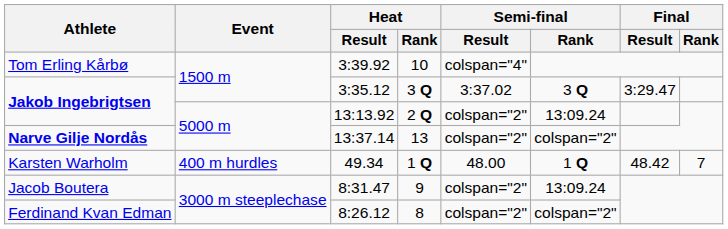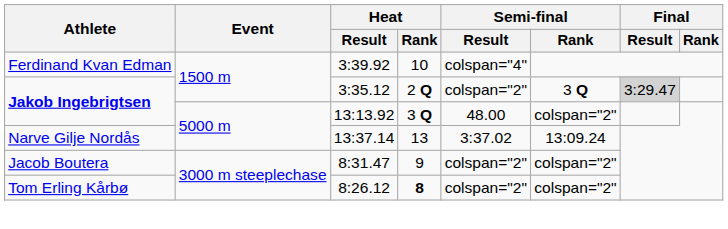3:39.92 | Athlete: Tom Erling Kårbø -> Ferdinand Kvan Edman
3:35.12 | Heat / Rank: 3 Q -> 2 Q
3:35.12 | Semi-final / Result: 3:37.02 -> colspan="2"
3:35.12 | Final / Result: no background -> lightgrey background
13:13.92 | Heat / Rank: 2 Q -> 3 Q
13:13.92 | Semi-final / Result: colspan="2" -> 48.00
13:13.92 | Semi-final / Rank: 13:09.24 -> colspan="2"
13:37.14 | Athlete: bold -> normal
13:37.14 | Semi-final / Result: colspan="2" -> 3:37.02
13:37.14 | Semi-final / Rank: colspan="2" -> 13:09.24
- row: Karsten Warholm | 400 m hurdles | 49.34 | 1 Q | 48.00 | 1 Q | 48.42 | 7
8:31.47 | Semi-final / Rank: 13:09.24 -> colspan="2"
8:26.12 | Athlete: Ferdinand Kvan Edman -> Tom Erling Kårbø
8:26.12 | Heat / Rank: normal -> bold
